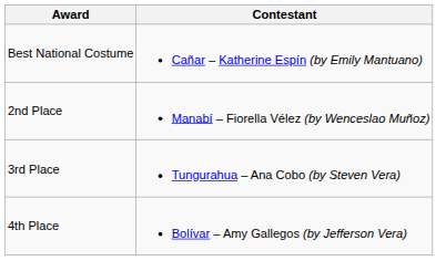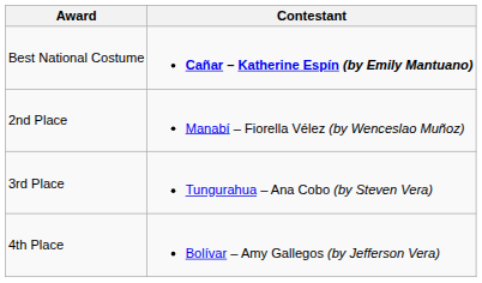Best National Costume | Contestant: normal -> bold
